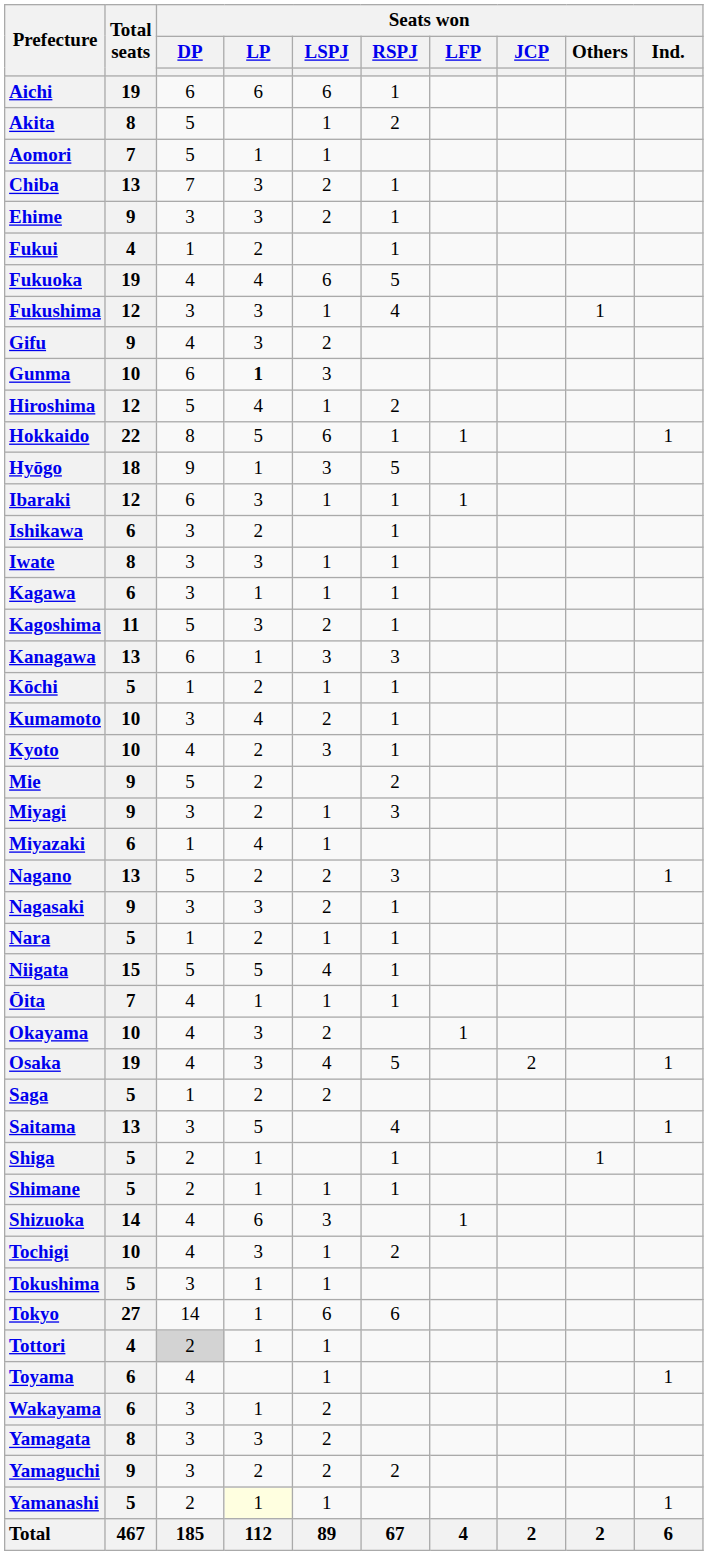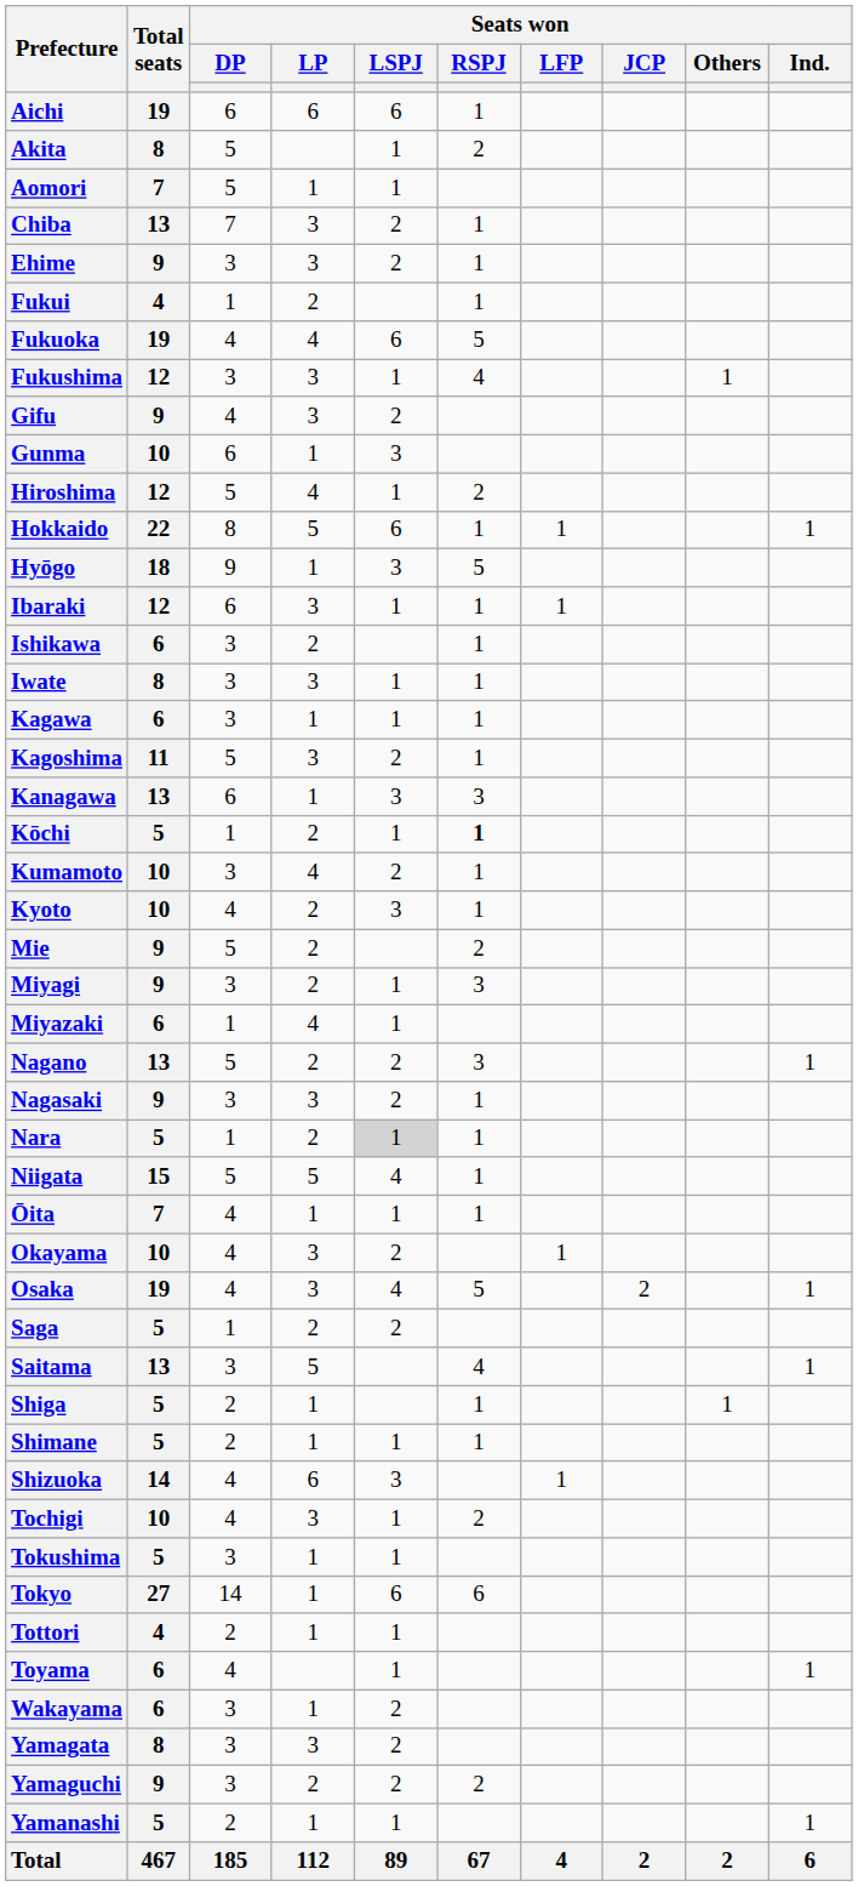Gunma | Seats won / LP: bold -> normal
Kōchi | Seats won / RSPJ: normal -> bold
Nara | Seats won / LSPJ: no background -> lightgrey background
Tottori | Seats won / DP: lightgrey background -> no background
Yamanashi | Seats won / LP: lightyellow background -> no background
